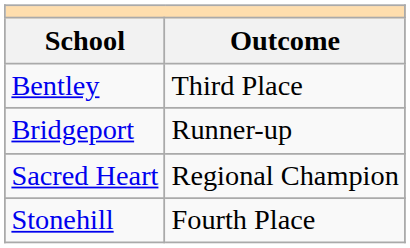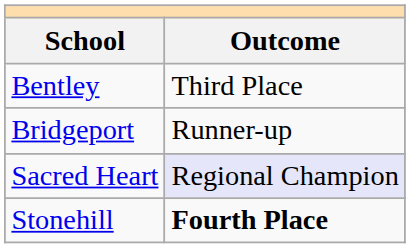Sacred Heart | Outcome: no background -> lavender background
Stonehill | Outcome: normal -> bold
